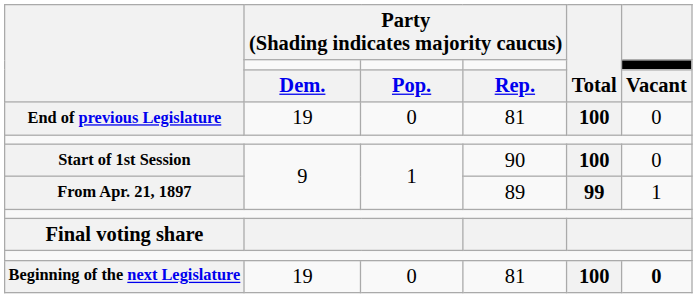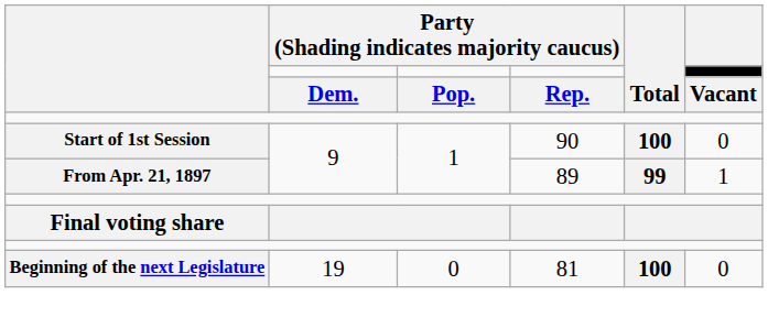- row: End of previous Legislature | 19 | 0 | 81 | 100 | 0
Beginning of the next Legislature | column 6: bold -> normal
